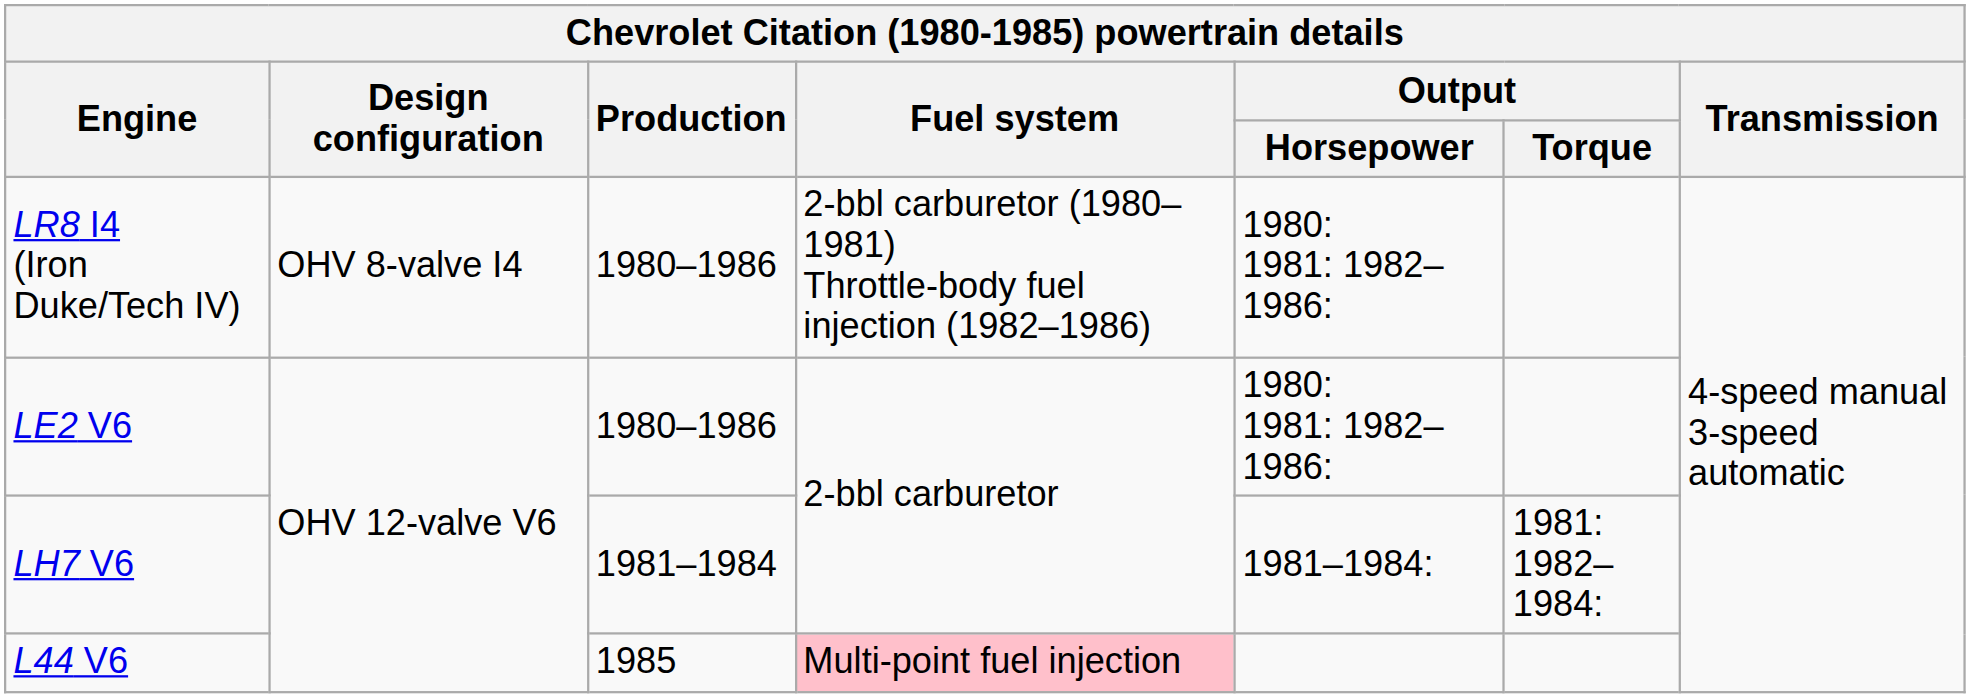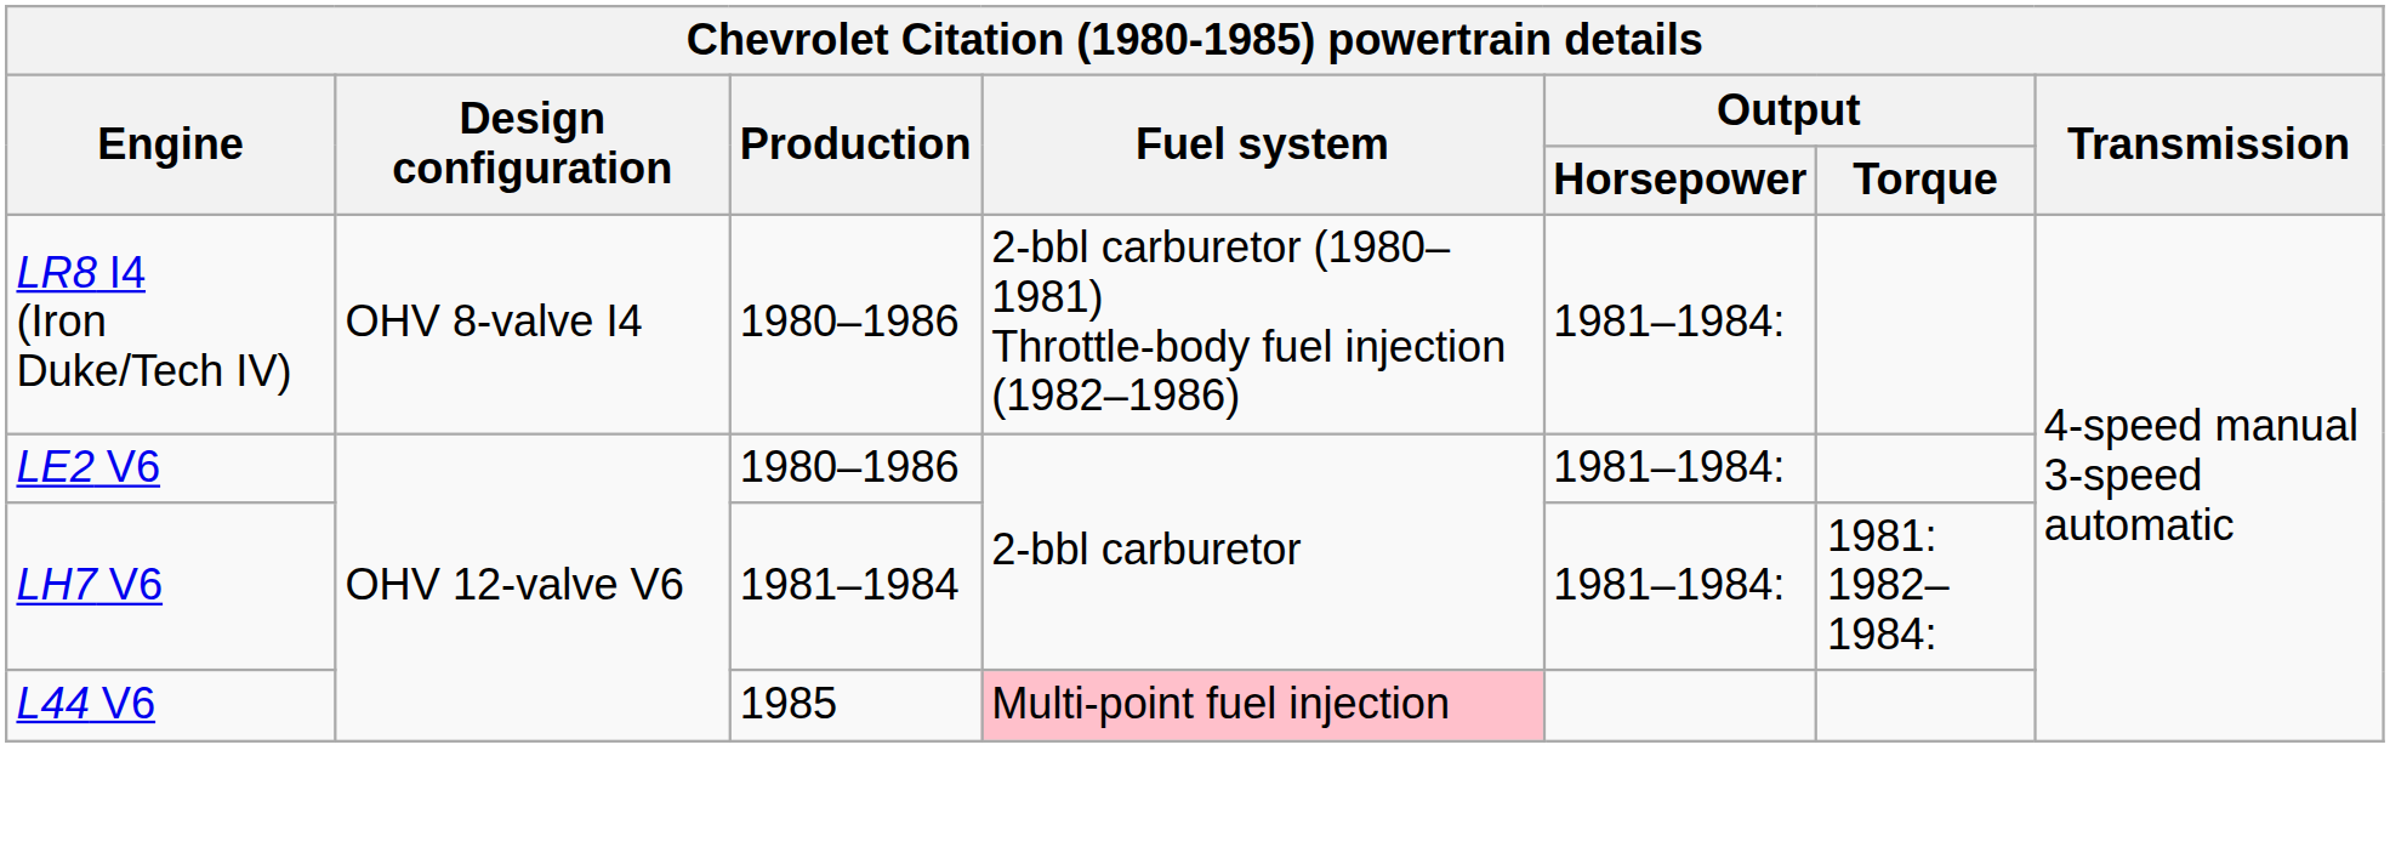LR8 I4 (Iron Duke/Tech IV) | Output / Horsepower: 1980: 1981: 1982–1986: -> 1981–1984:
LE2 V6 | Output / Horsepower: 1980: 1981: 1982–1986: -> 1981–1984:
